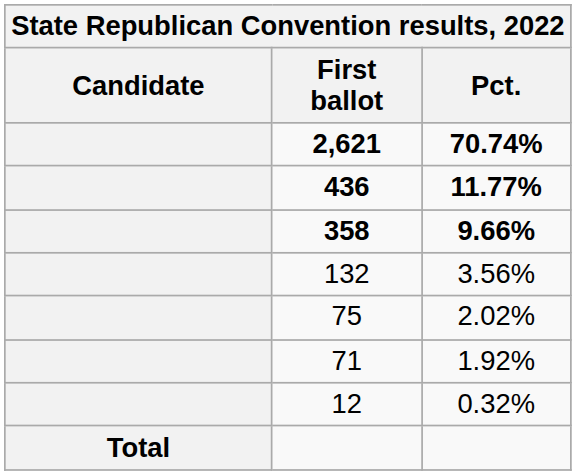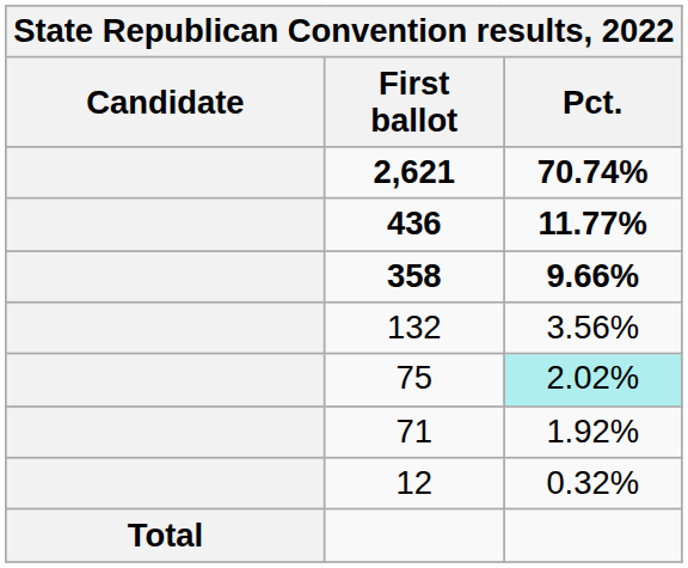75 | Pct.: no background -> paleturquoise background
